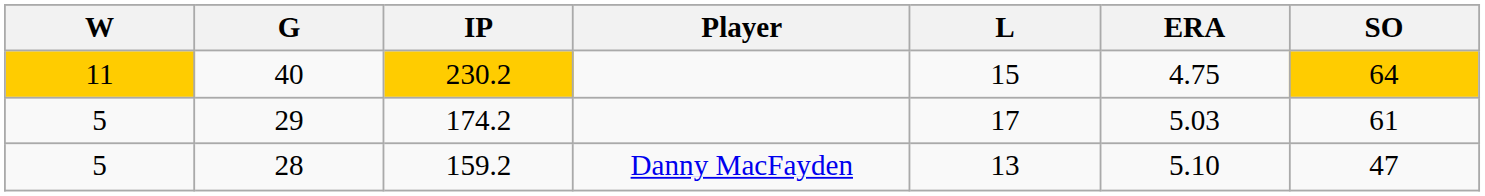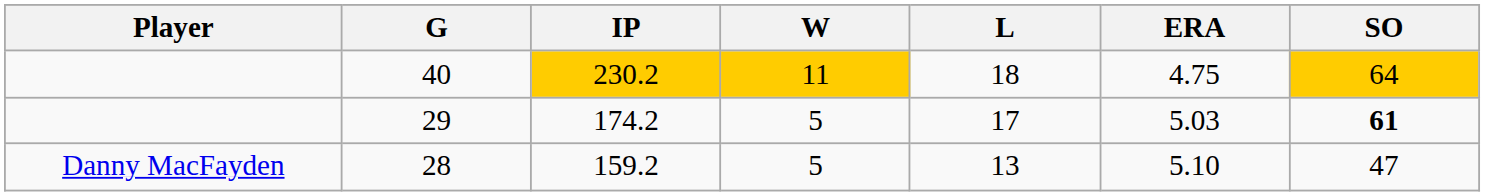columns swapped: Player <-> W
40 | L: 15 -> 18
29 | SO: normal -> bold
